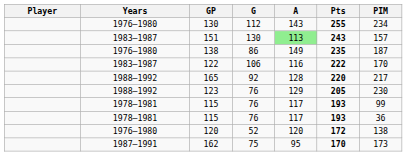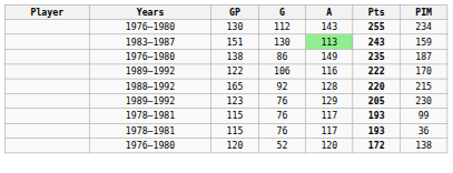151 | PIM: 157 -> 159
122 | Years: 1983–1987 -> 1989–1992
165 | PIM: 217 -> 215
123 | Years: 1988–1992 -> 1989–1992
- row: 1987–1991 | 162 | 75 | 95 | 170 | 173
